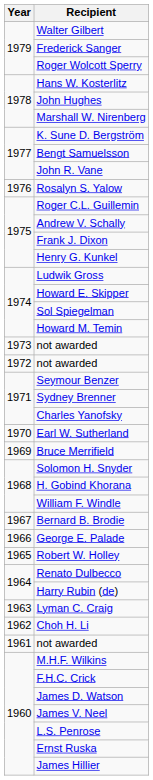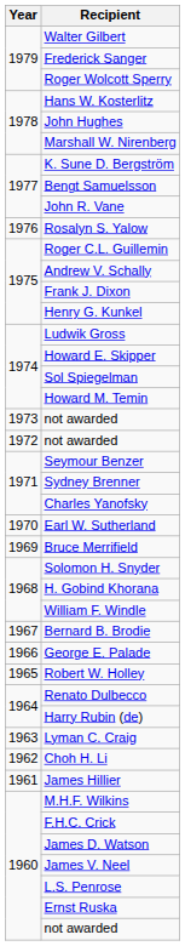row 37 | Recipient: not awarded -> James Hillier
row 44 | Recipient: James Hillier -> not awarded
